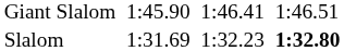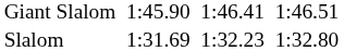Slalom | column 4: bold -> normal
